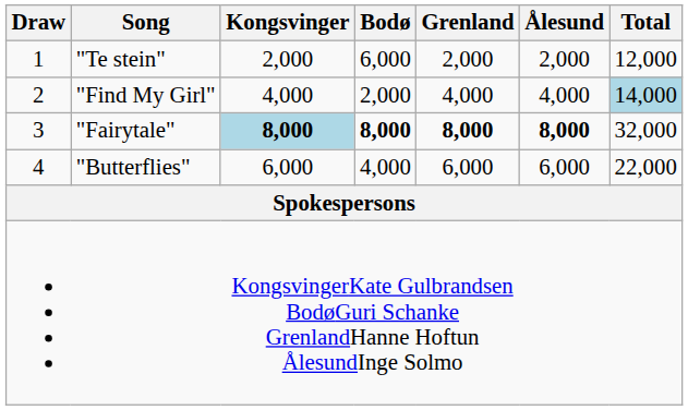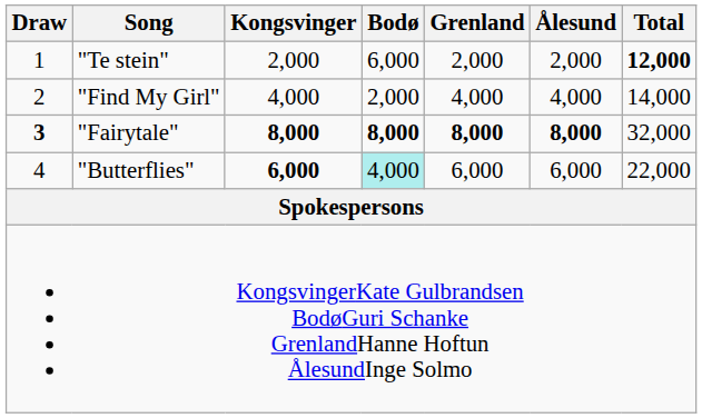"Te stein" | Total: normal -> bold
"Find My Girl" | Total: lightblue background -> no background
"Fairytale" | Draw: normal -> bold
"Fairytale" | Kongsvinger: lightblue background -> no background
"Butterflies" | Kongsvinger: normal -> bold
"Butterflies" | Bodø: no background -> paleturquoise background
